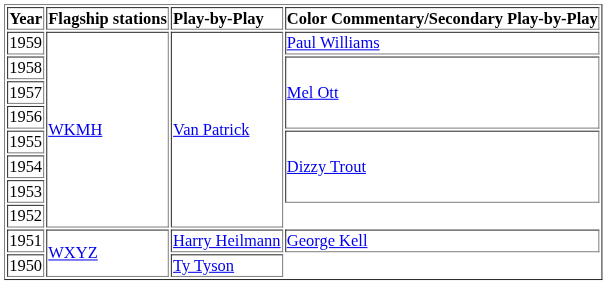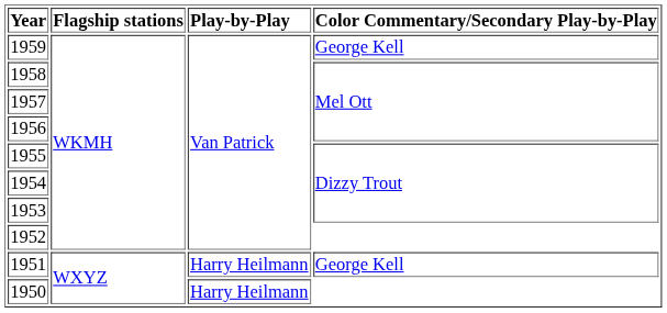1959 | Color Commentary/Secondary Play-by-Play: Paul Williams -> George Kell
1950 | Play-by-Play: Ty Tyson -> Harry Heilmann
